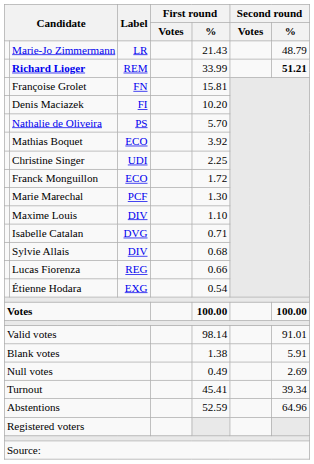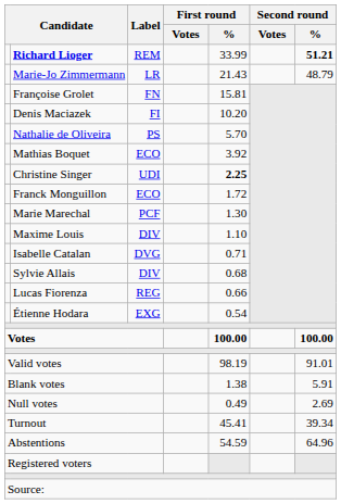rows swapped: Richard Lioger <-> Marie-Jo Zimmermann
Christine Singer | First round / %: normal -> bold
Valid votes | First round / %: 98.14 -> 98.19
Abstentions | First round / %: 52.59 -> 54.59
